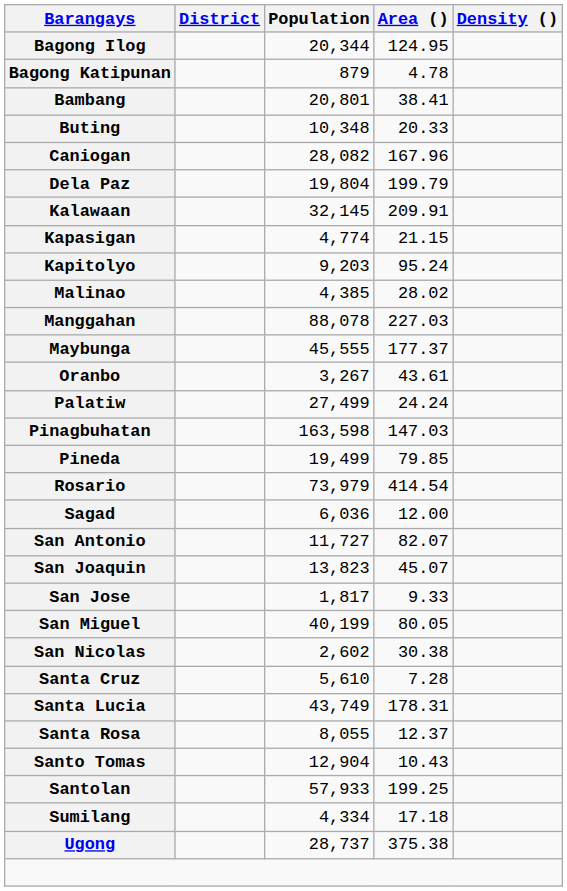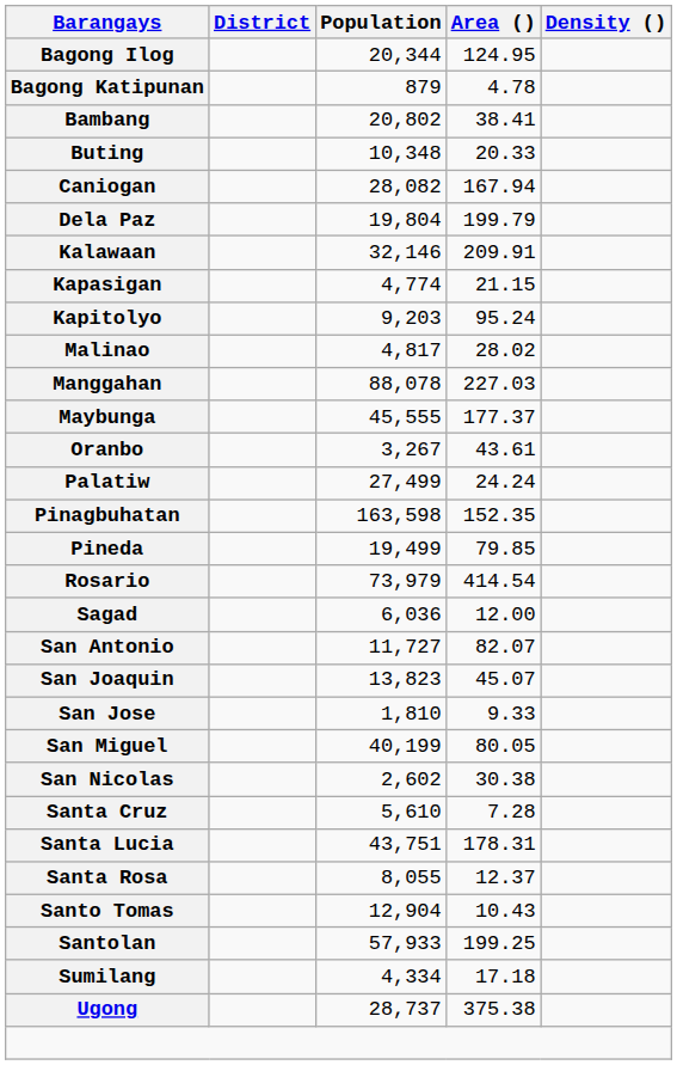Bambang | Population: 20,801 -> 20,802
Caniogan | Area (): 167.96 -> 167.94
Kalawaan | Population: 32,145 -> 32,146
Malinao | Population: 4,385 -> 4,817
Pinagbuhatan | Area (): 147.03 -> 152.35
San Jose | Population: 1,817 -> 1,810
Santa Lucia | Population: 43,749 -> 43,751
